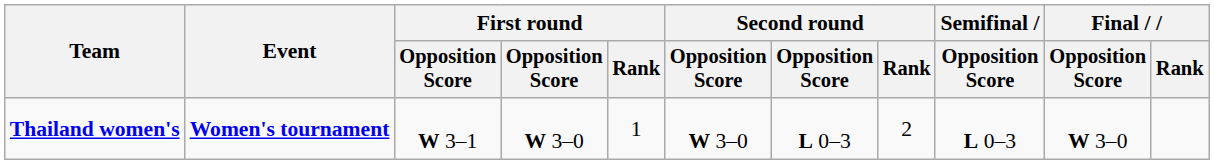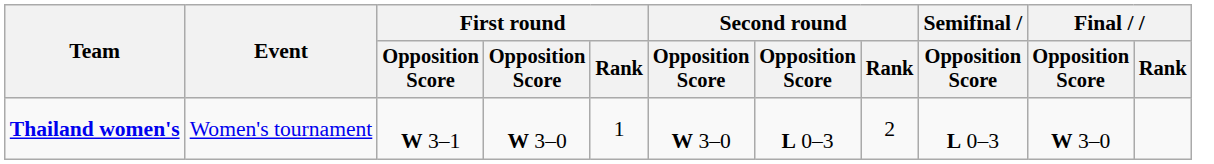Thailand women's | Event: bold -> normal
